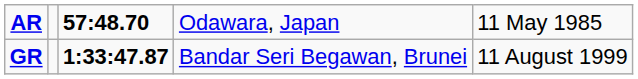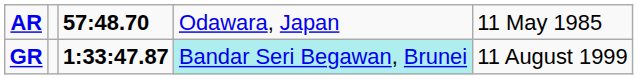GR | column 4: no background -> paleturquoise background
